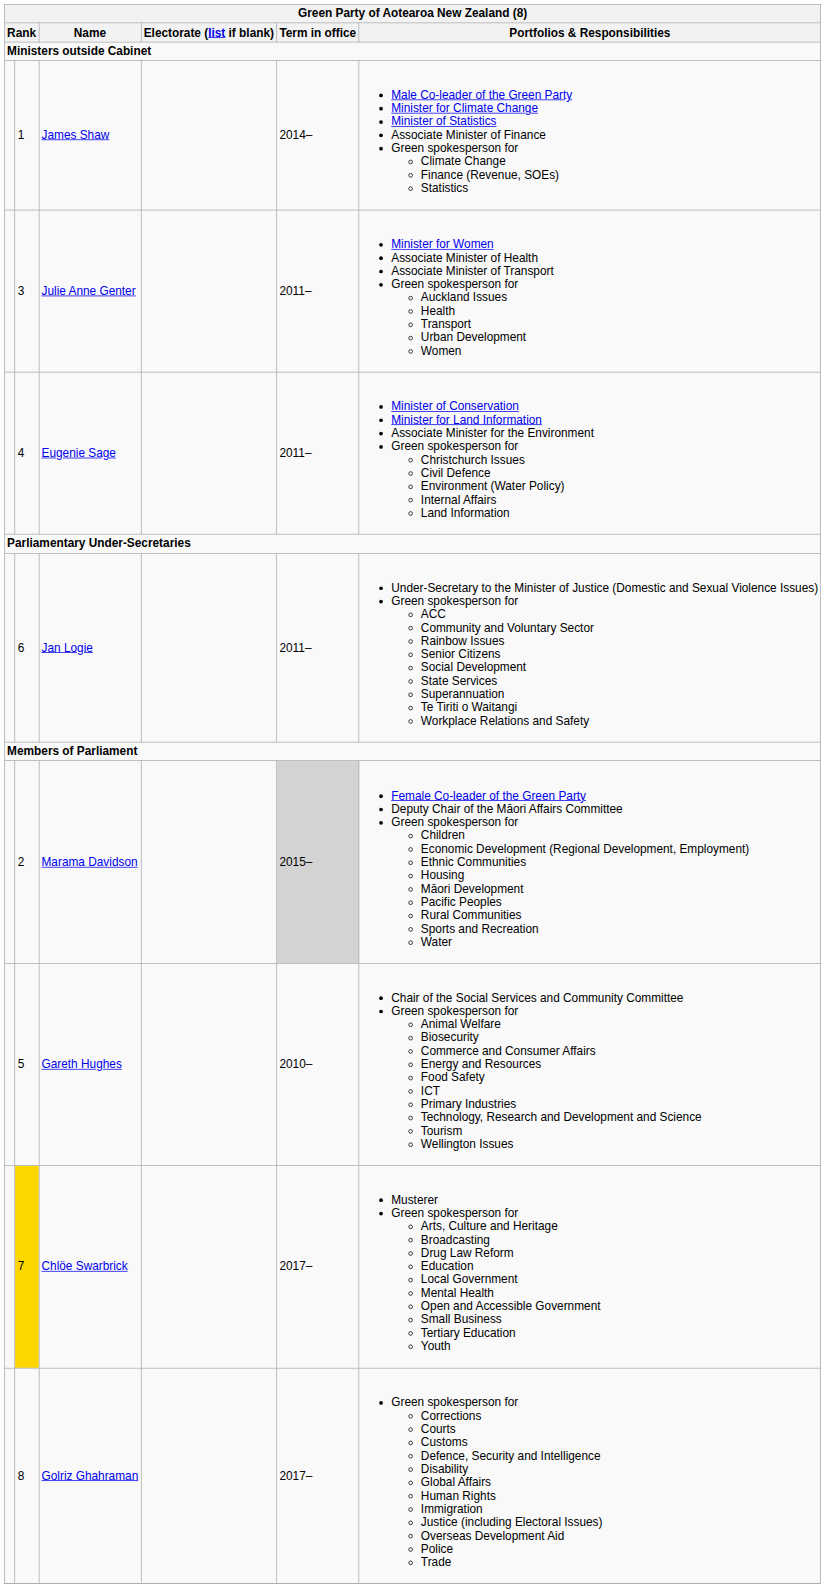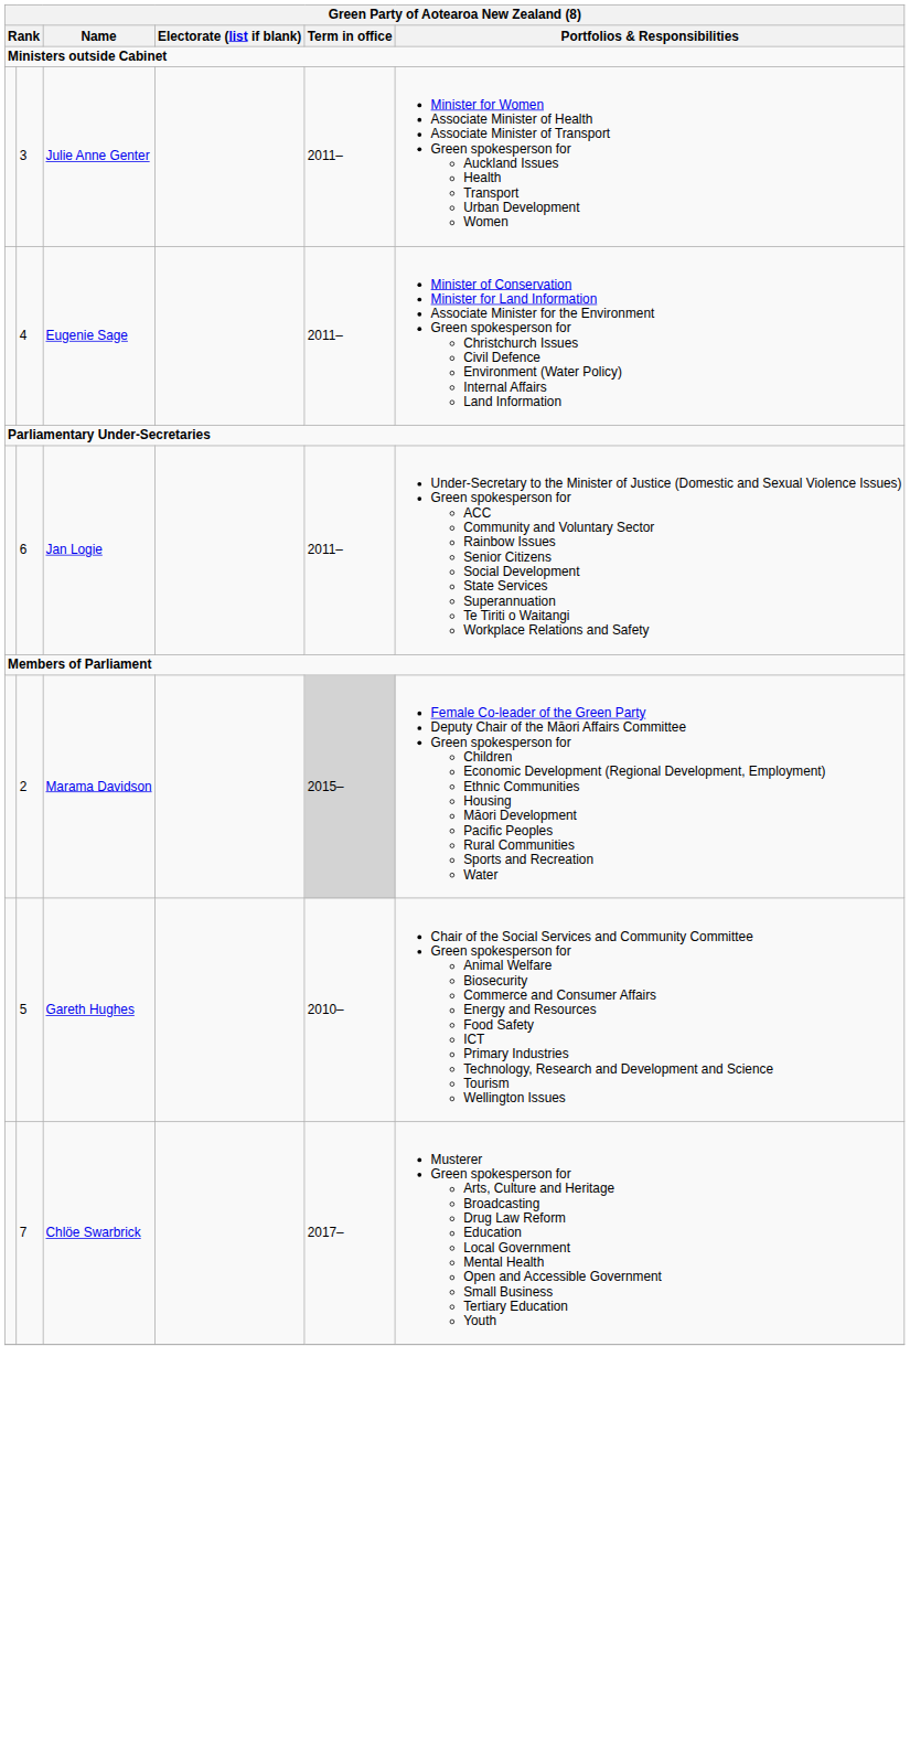- row: 1 | James Shaw | 2014– | Male Co-leader of the Green Party Minister for Climate Change Minister of Statistics Associate Minister of Finance Green spokesperson for Climate Change Finance (Revenue, SOEs) Statistics
Chlöe Swarbrick | column 2: gold background -> no background
- row: 8 | Golriz Ghahraman | 2017– | Green spokesperson for Corrections Courts Customs Defence, Security and Intelligence Disability Global Affairs Human Rights Immigration Justice (including Electoral Issues) Overseas Development Aid Police Trade
